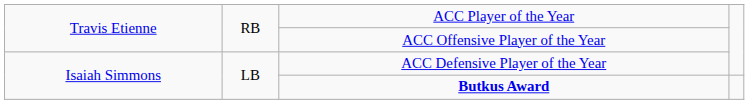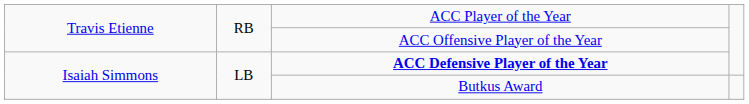ACC Defensive Player of the Year | column 3: normal -> bold
Butkus Award | column 3: bold -> normal
